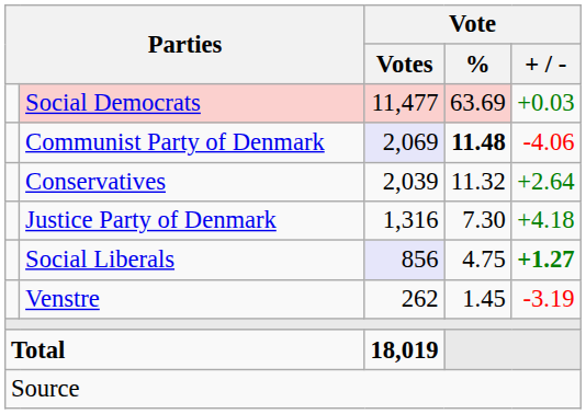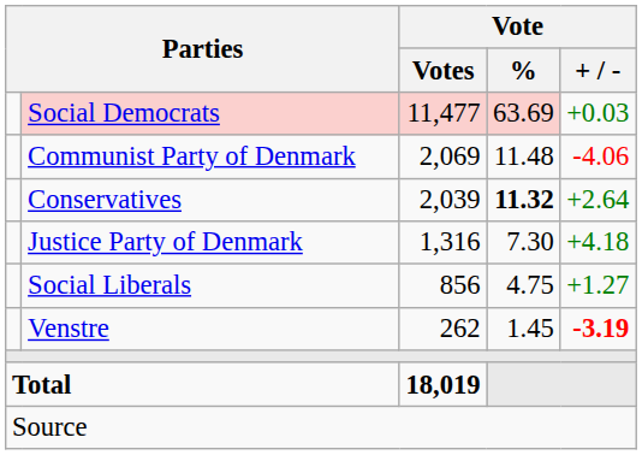Communist Party of Denmark | Vote / Votes: lavender background -> no background
Communist Party of Denmark | Vote / %: bold -> normal
Conservatives | Vote / %: normal -> bold
Social Liberals | Vote / Votes: lavender background -> no background
Social Liberals | Vote / + / -: bold -> normal
Venstre | Vote / + / -: normal -> bold
